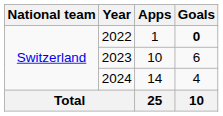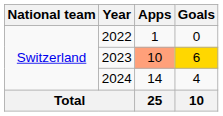2022 | Goals: bold -> normal
2023 | Apps: no background -> lightsalmon background
2023 | Goals: no background -> gold background
